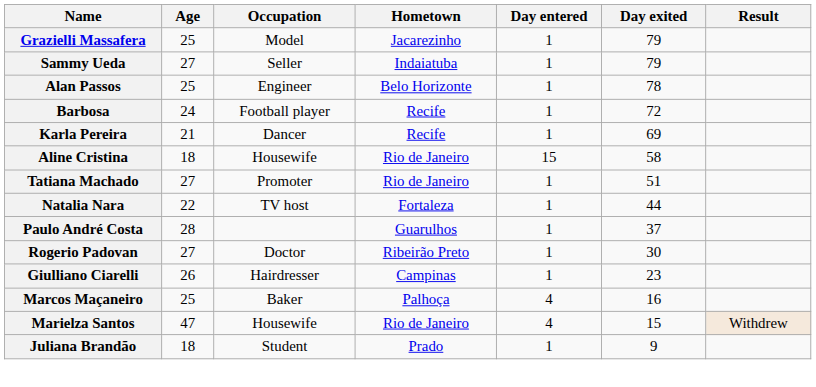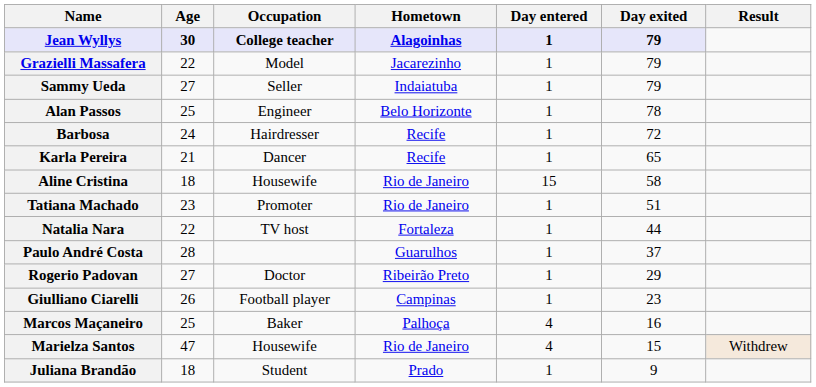+ row: Jean Wyllys | 30 | College teacher | Alagoinhas | 1 | 79
Grazielli Massafera | Age: 25 -> 22
Barbosa | Occupation: Football player -> Hairdresser
Karla Pereira | Day exited: 69 -> 65
Tatiana Machado | Age: 27 -> 23
Rogerio Padovan | Day exited: 30 -> 29
Giulliano Ciarelli | Occupation: Hairdresser -> Football player
